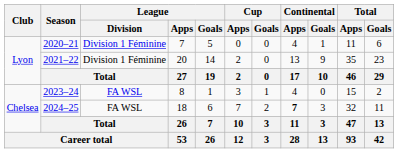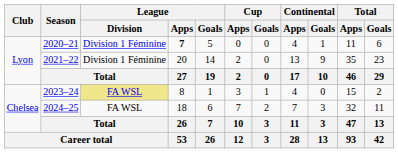2020–21 | League / Apps: normal -> bold
2023–24 | League / Division: no background -> khaki background
2024–25 | Continental / Apps: bold -> normal
